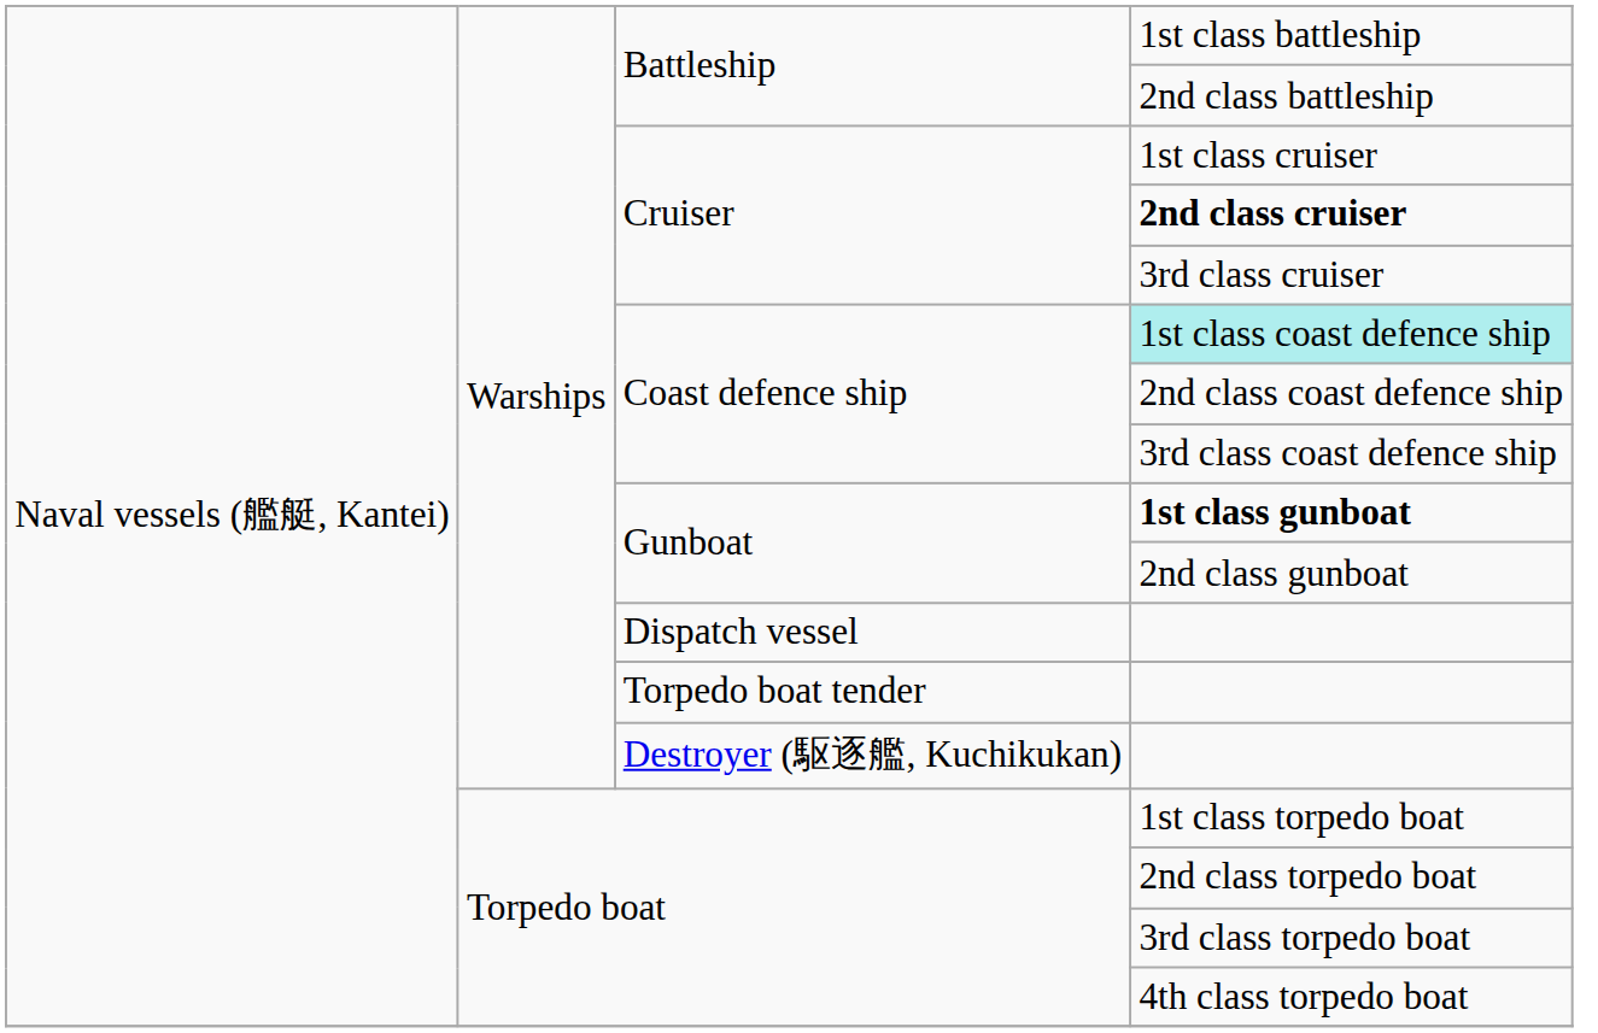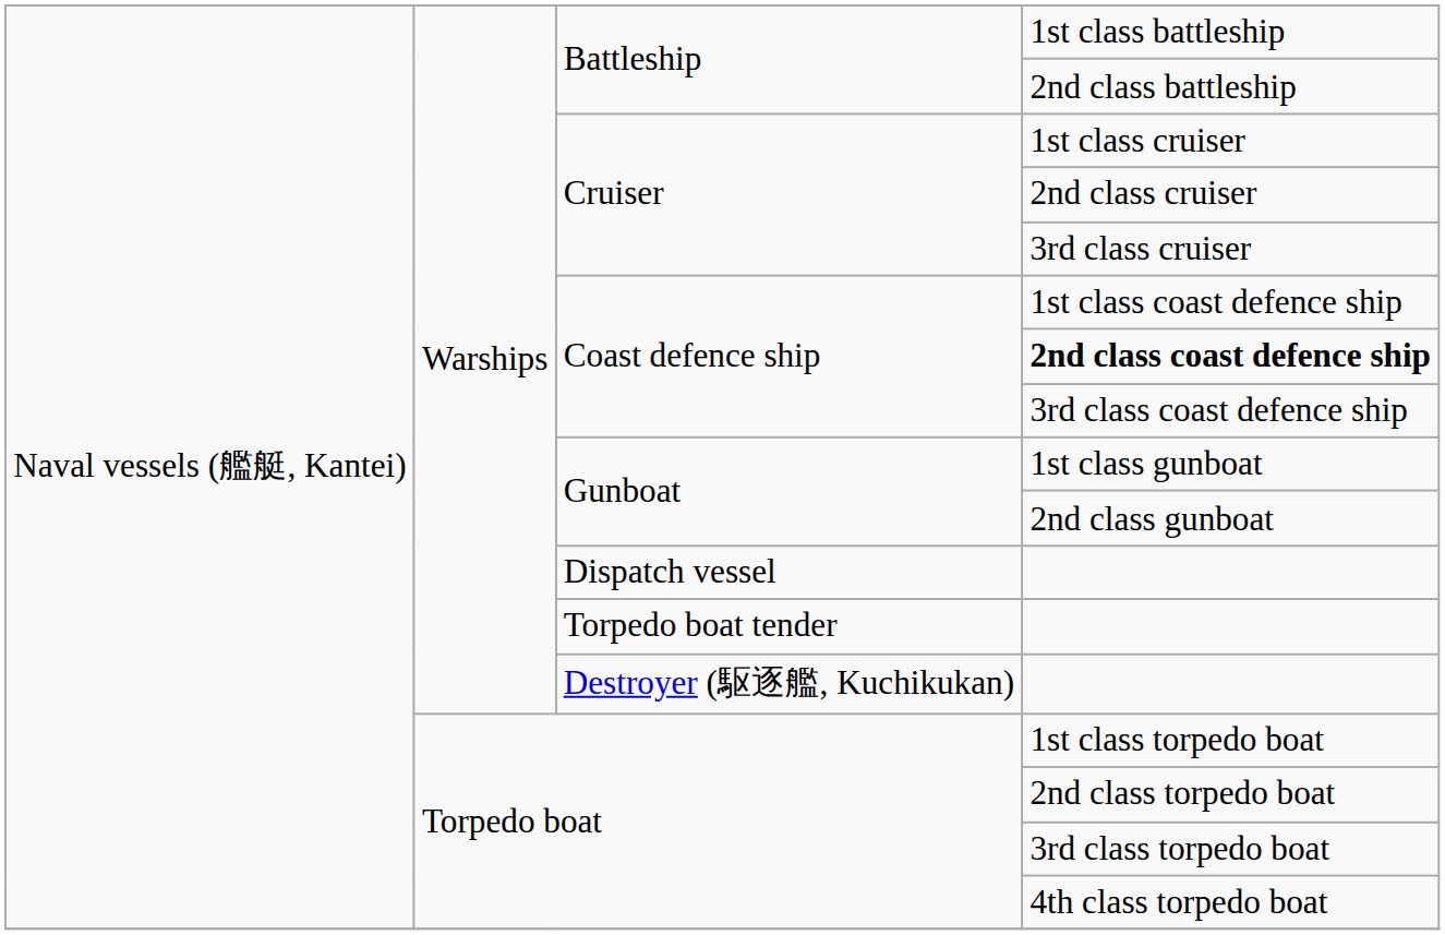2nd class cruiser | column 4: bold -> normal
1st class coast defence ship | column 4: paleturquoise background -> no background
2nd class coast defence ship | column 4: normal -> bold
1st class gunboat | column 4: bold -> normal
